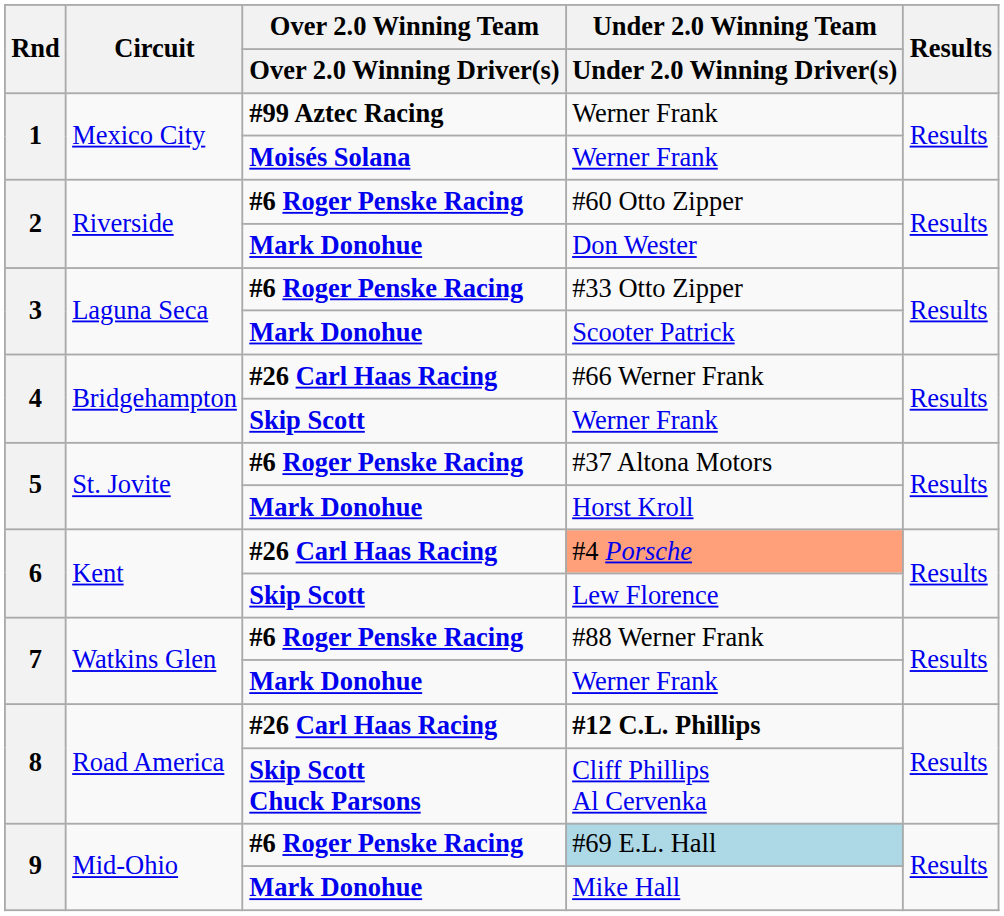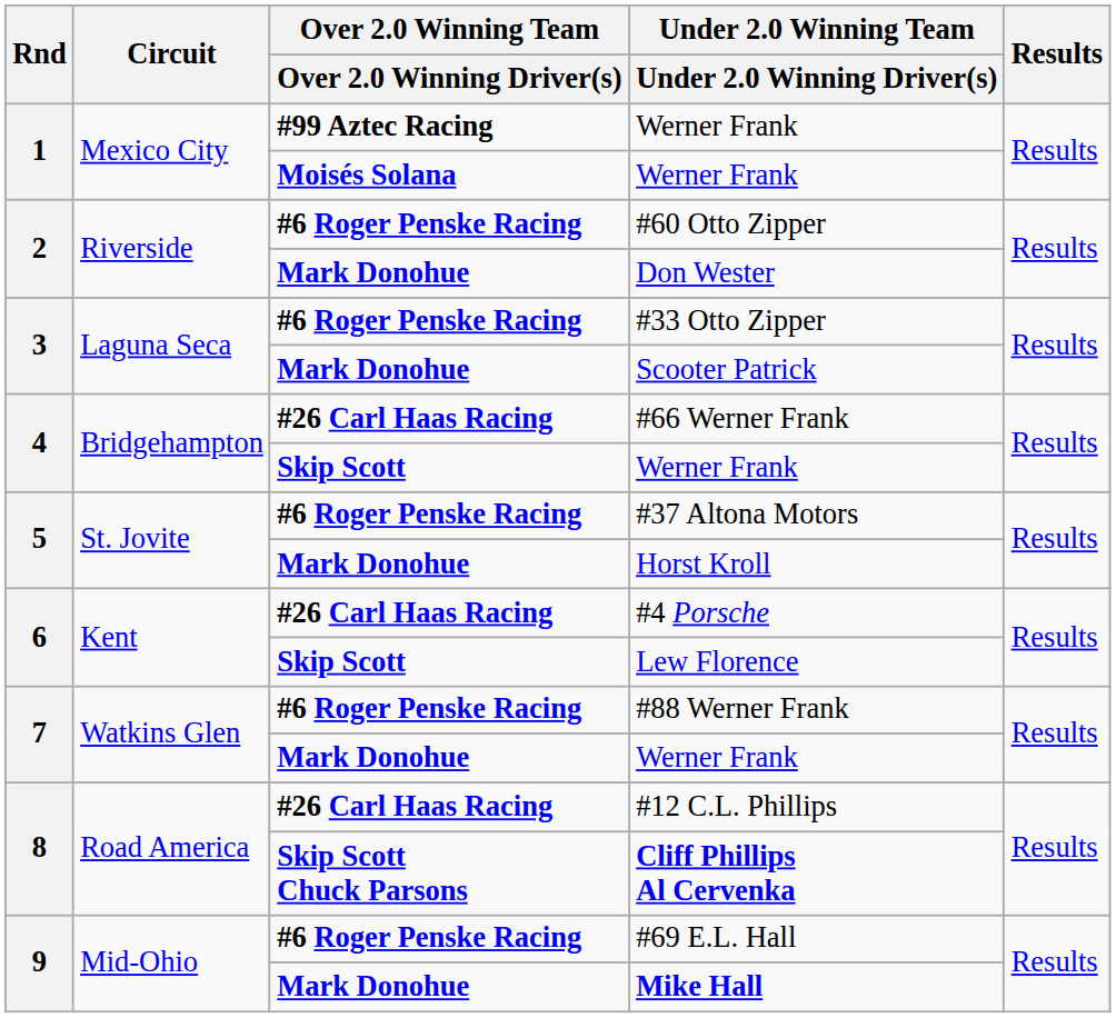#4 Porsche | Under 2.0 Winning Team / Under 2.0 Winning Driver(s): lightsalmon background -> no background
#12 C.L. Phillips | Under 2.0 Winning Team / Under 2.0 Winning Driver(s): bold -> normal
Cliff Phillips Al Cervenka | Under 2.0 Winning Team / Under 2.0 Winning Driver(s): normal -> bold
#69 E.L. Hall | Under 2.0 Winning Team / Under 2.0 Winning Driver(s): lightblue background -> no background
Mike Hall | Under 2.0 Winning Team / Under 2.0 Winning Driver(s): normal -> bold
